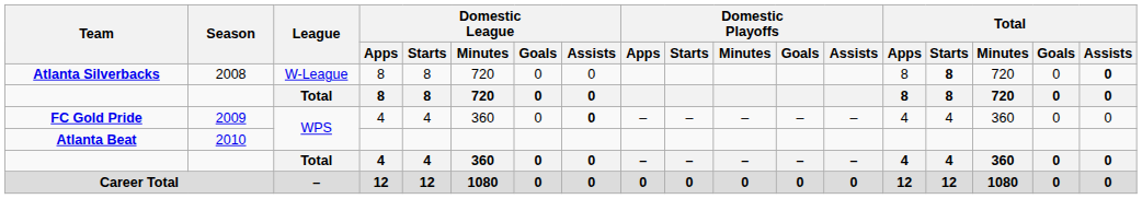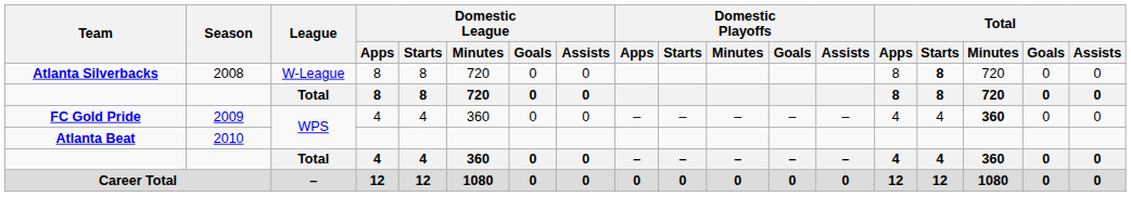Atlanta Silverbacks | Total / Assists: bold -> normal
FC Gold Pride | Domestic League / Assists: bold -> normal
FC Gold Pride | Total / Minutes: normal -> bold
